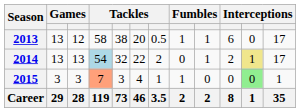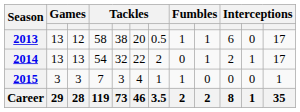2014 | column 4: lightblue background -> no background
2014 | column 11: khaki background -> no background
2015 | column 4: lightsalmon background -> no background
2015 | column 11: lightgreen background -> no background
